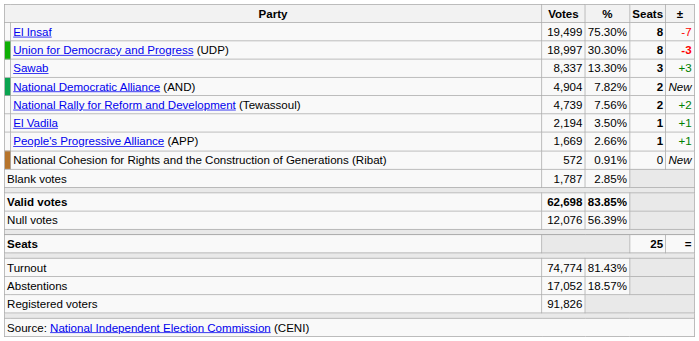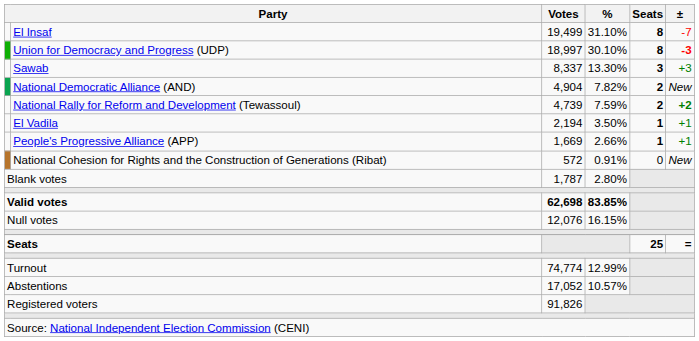El Insaf | %: 75.30% -> 31.10%
Union for Democracy and Progress (UDP) | %: 30.30% -> 30.10%
National Rally for Reform and Development (Tewassoul) | %: 7.56% -> 7.59%
National Rally for Reform and Development (Tewassoul) | ±: normal -> bold
Blank votes | %: 2.85% -> 2.80%
Null votes | %: 56.39% -> 16.15%
Turnout | %: 81.43% -> 12.99%
Abstentions | %: 18.57% -> 10.57%
